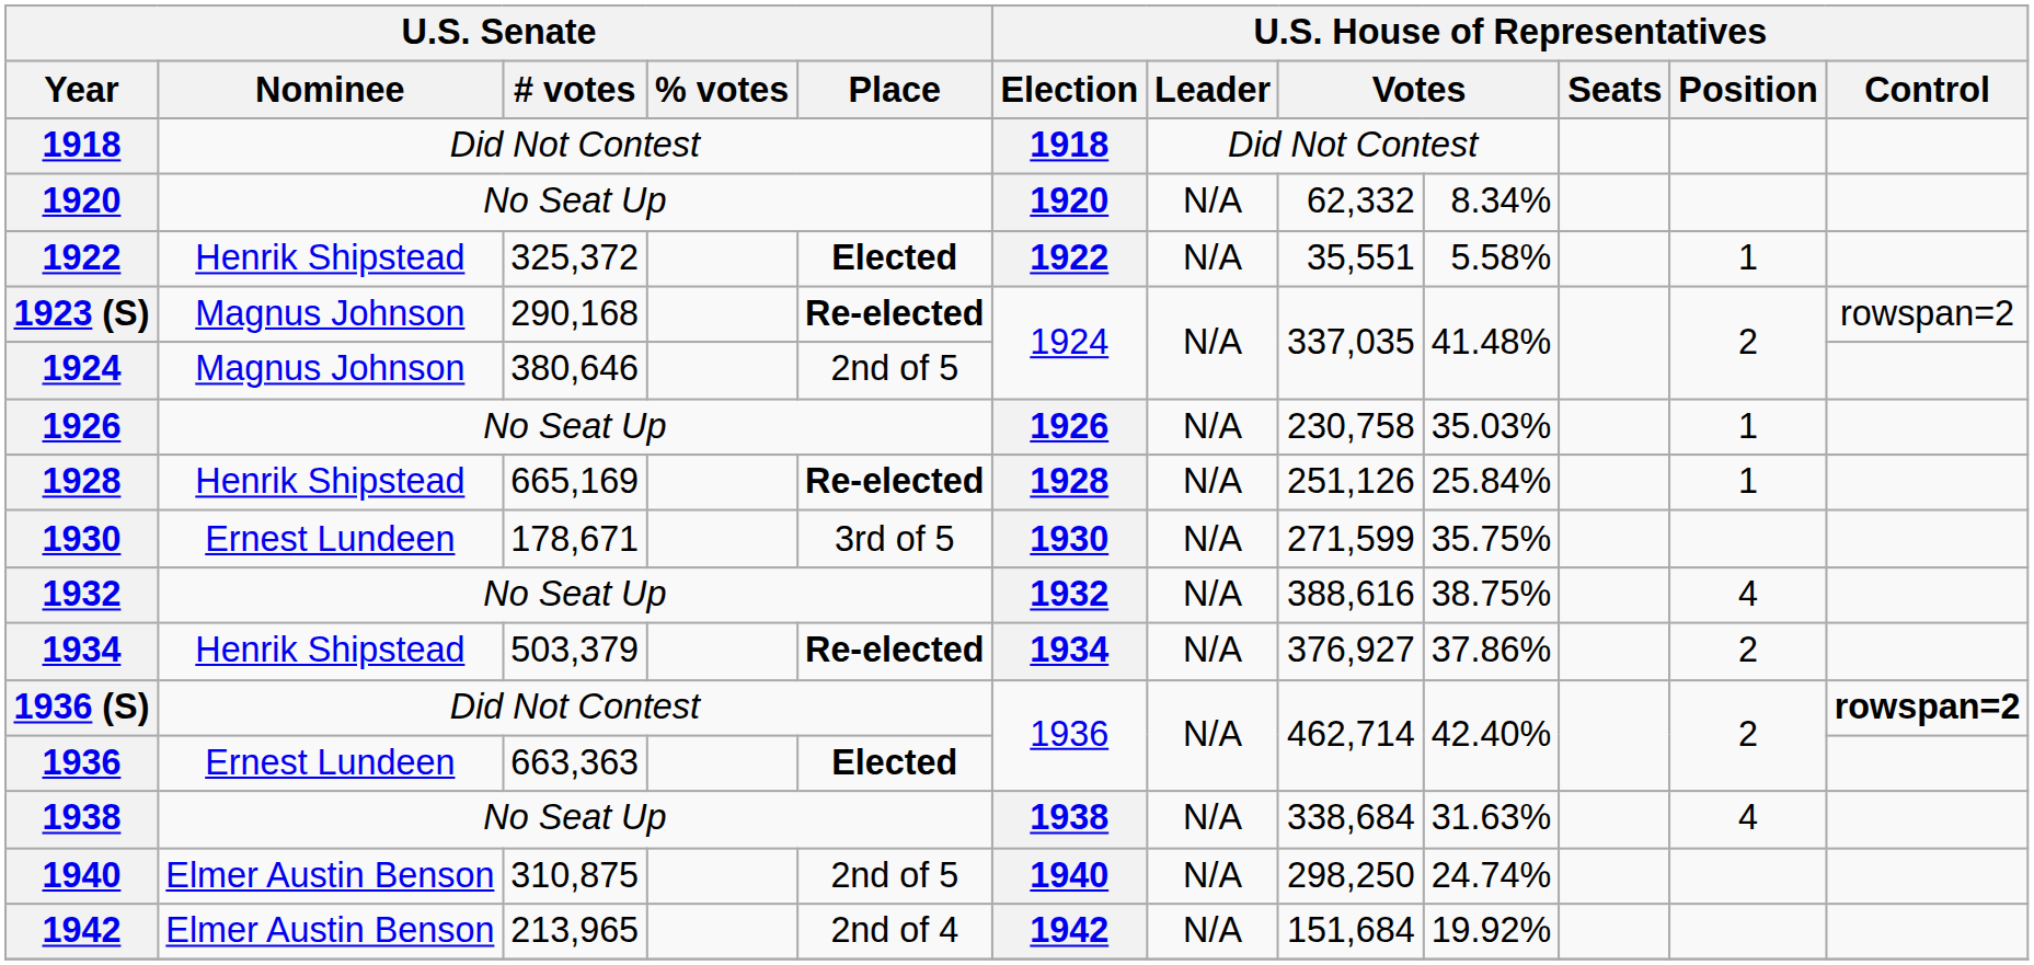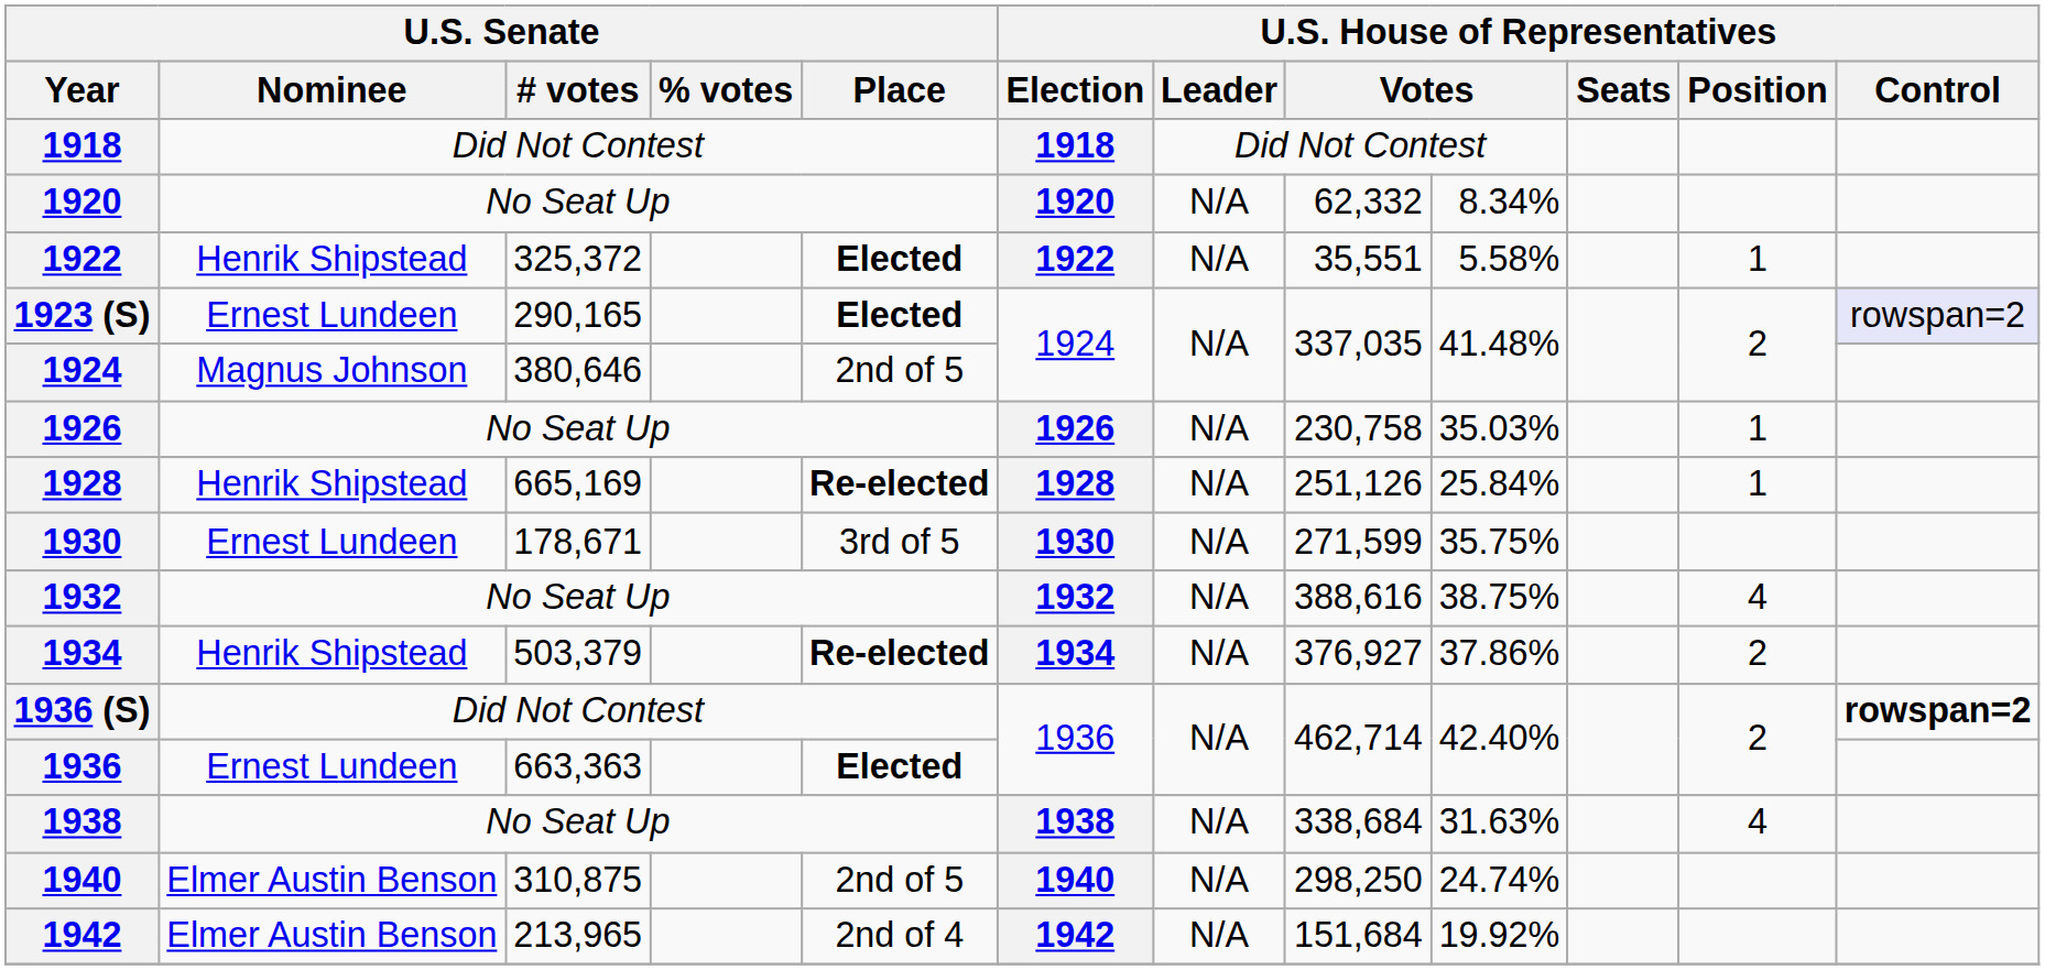1923 (S) | U.S. Senate / Nominee: Magnus Johnson -> Ernest Lundeen
1923 (S) | U.S. Senate / # votes: 290,168 -> 290,165
1923 (S) | U.S. Senate / Place: Re-elected -> Elected
1923 (S) | U.S. House of Representatives / Control: no background -> lavender background
